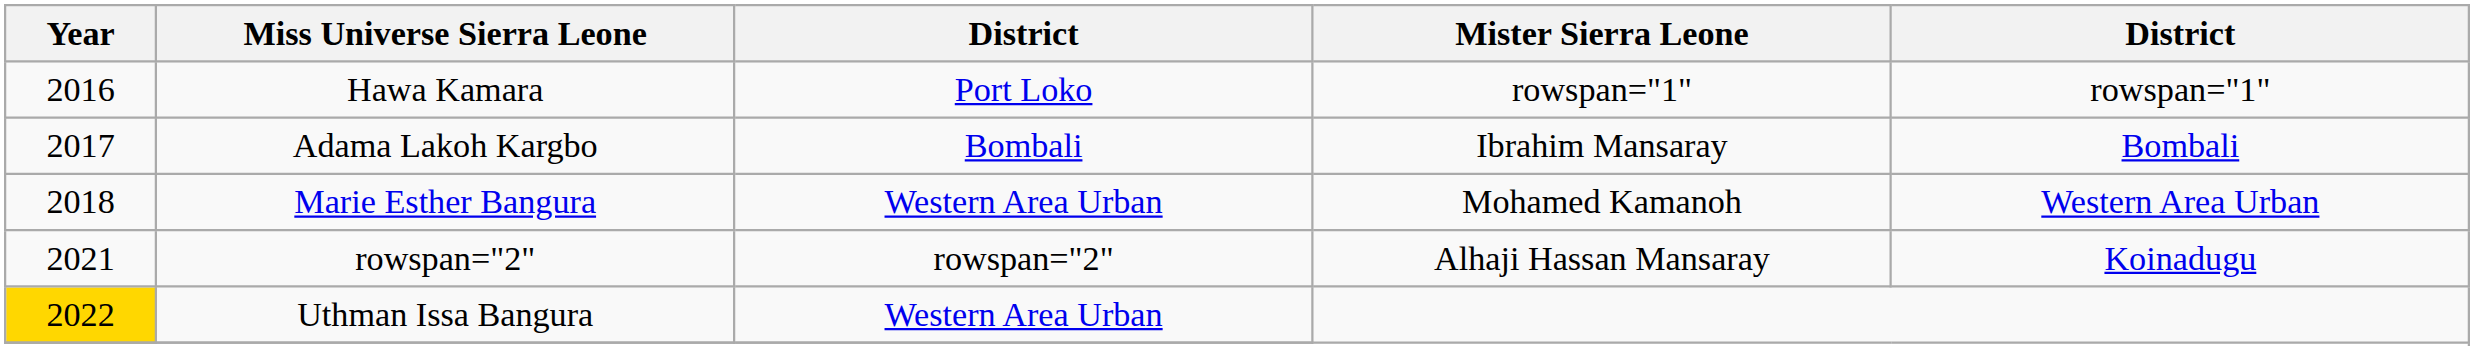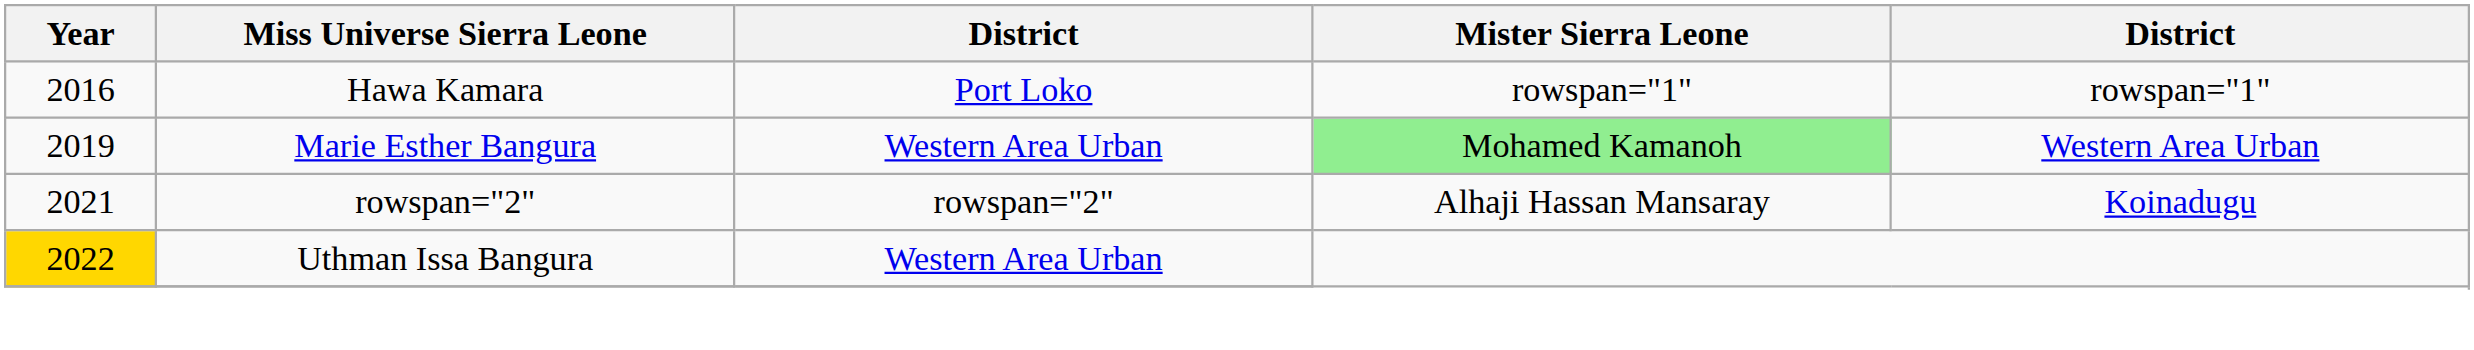- row: 2017 | Adama Lakoh Kargbo | Bombali | Ibrahim Mansaray | Bombali
Marie Esther Bangura | Year: 2018 -> 2019
Marie Esther Bangura | Mister Sierra Leone: no background -> lightgreen background
